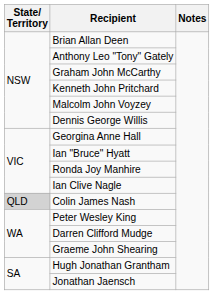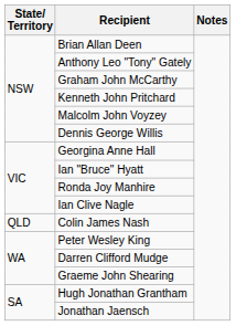Colin James Nash | State/ Territory: lightgrey background -> no background
